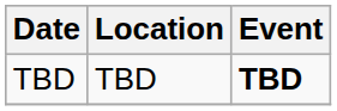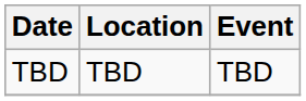row 2 | Event: bold -> normal
